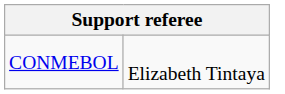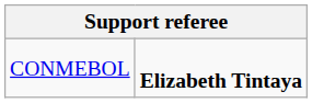CONMEBOL | column 2: normal -> bold
